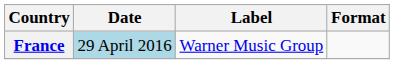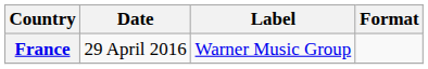France | Date: lightblue background -> no background
